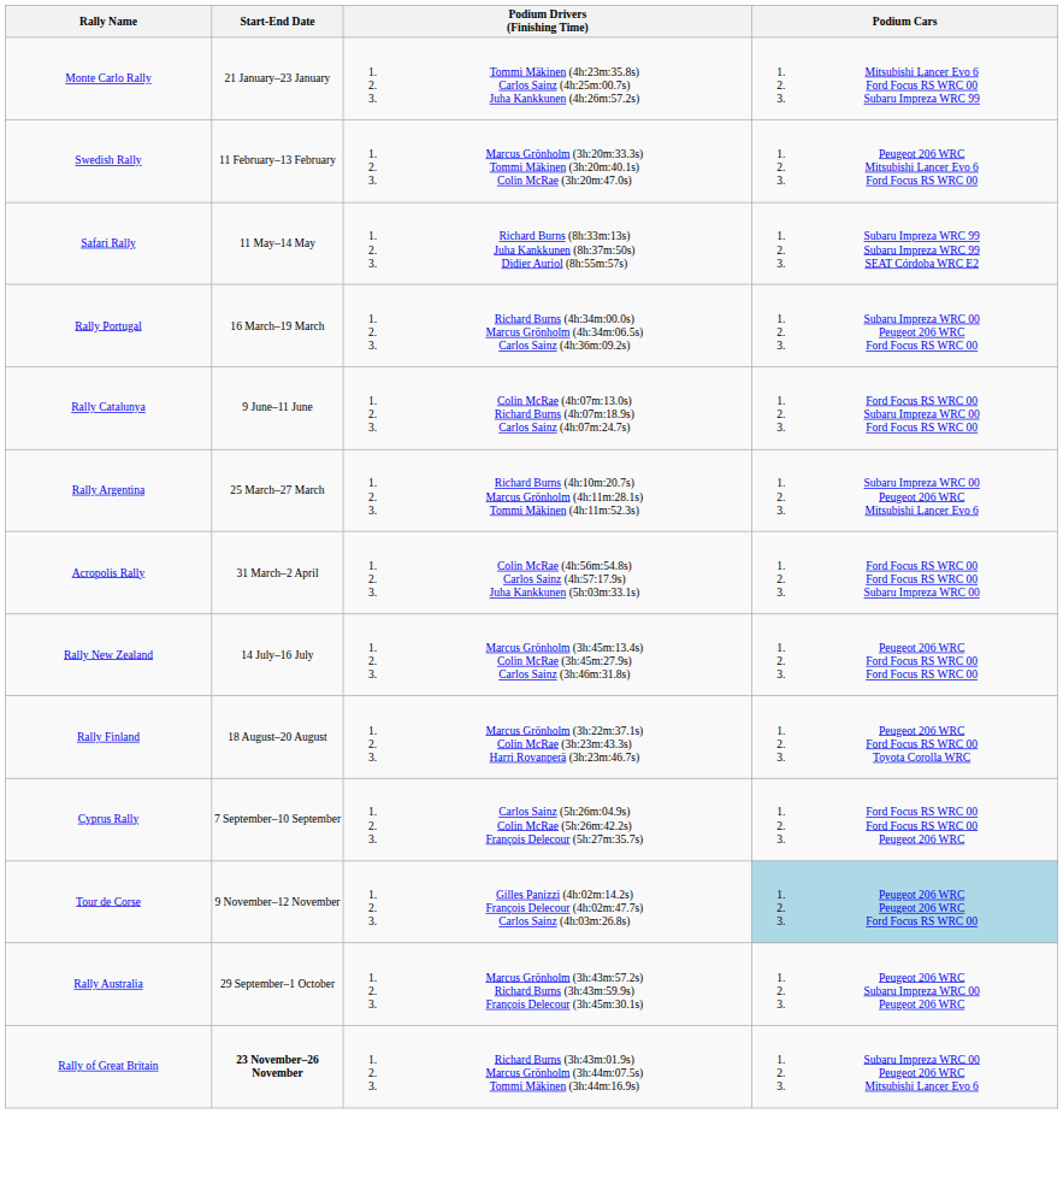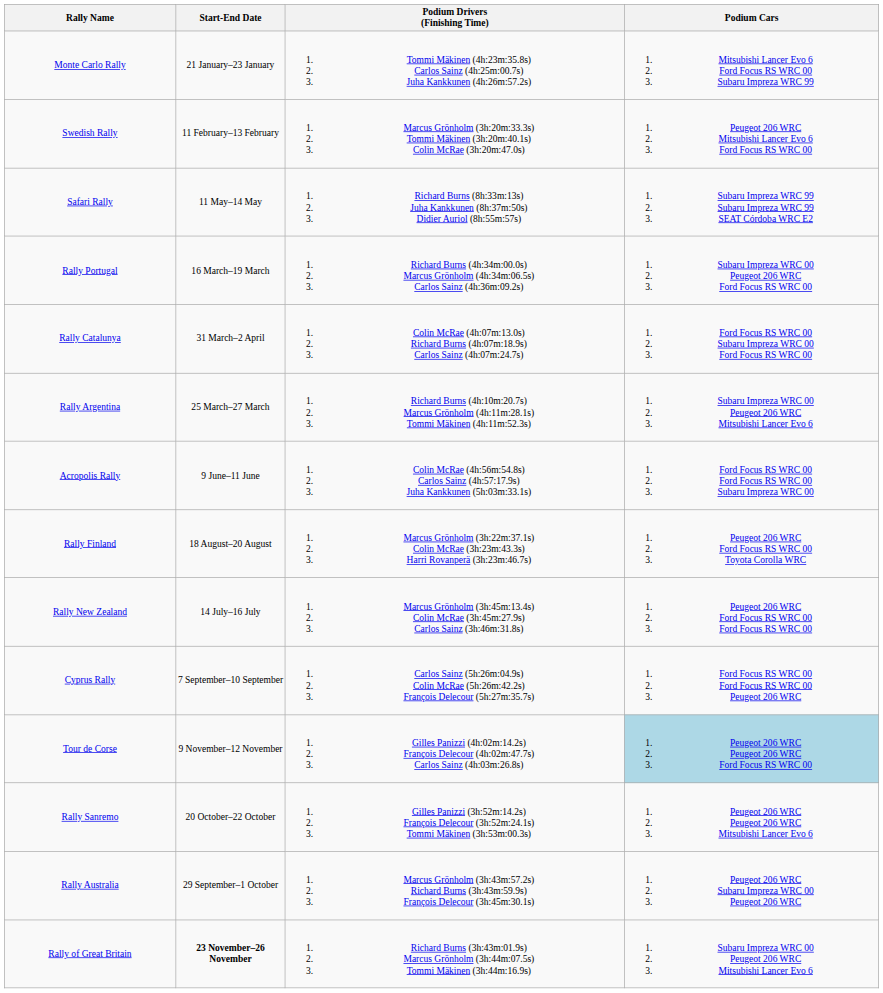Rally Catalunya | Start-End Date: 9 June–11 June -> 31 March–2 April
Acropolis Rally | Start-End Date: 31 March–2 April -> 9 June–11 June
rows swapped: Rally New Zealand <-> Rally Finland
+ row: Rally Sanremo | 20 October–22 October | Gilles Panizzi (3h:52m:14.2s) François Delecour (3h:52m:24.1s) Tommi Mäkinen (3h:53m:00.3s) | Peugeot 206 WRC Peugeot 206 WRC Mitsubishi Lancer Evo 6
